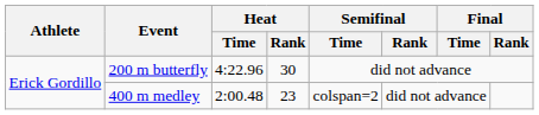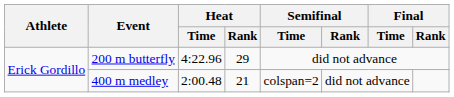200 m butterfly | Heat / Rank: 30 -> 29
400 m medley | Heat / Rank: 23 -> 21
